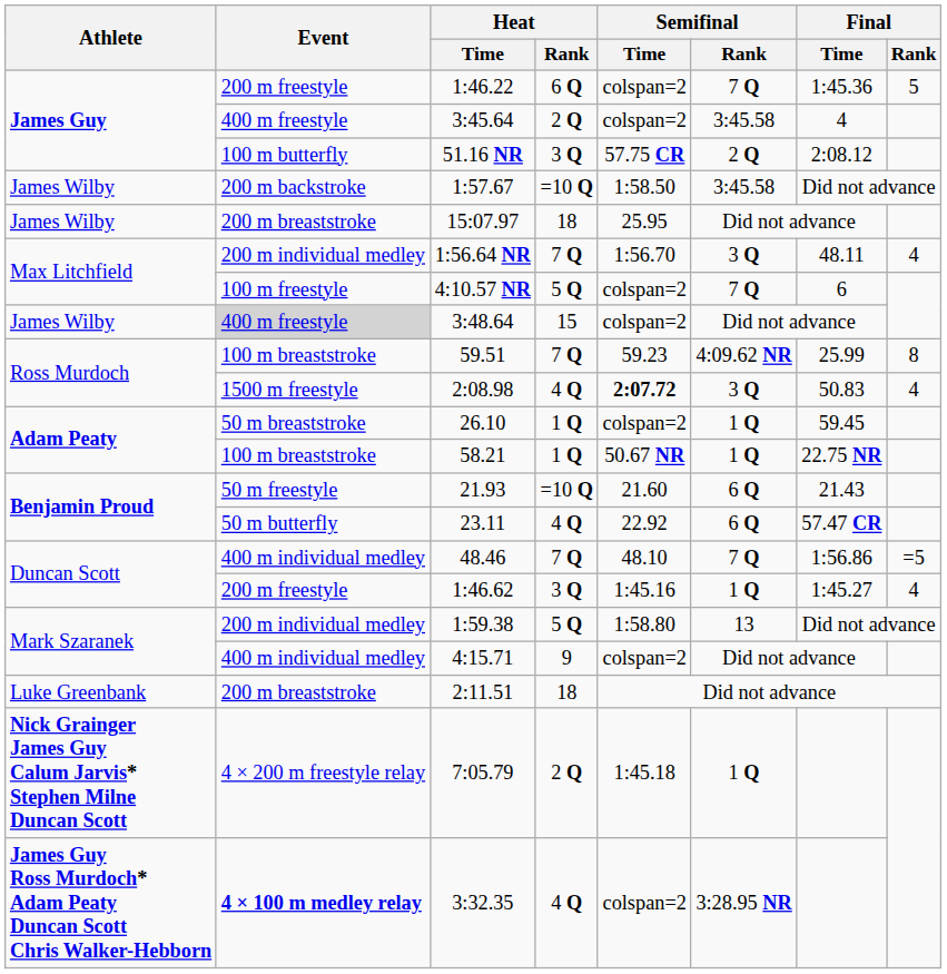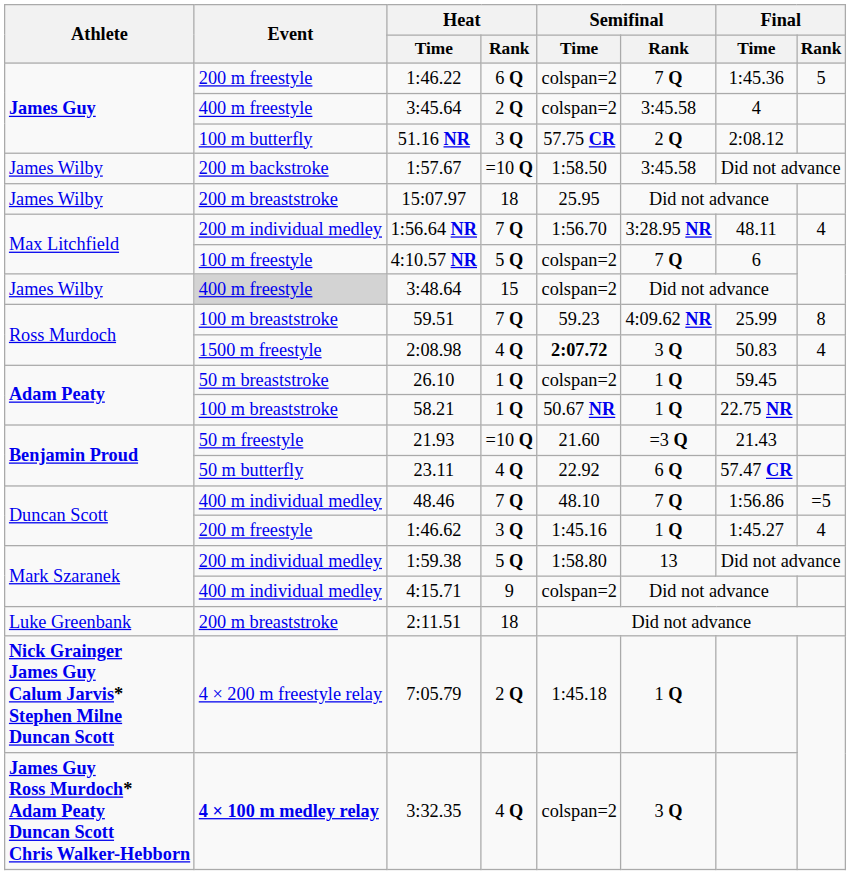1:56.64 NR | Semifinal / Rank: 3 Q -> 3:28.95 NR
21.93 | Semifinal / Rank: 6 Q -> =3 Q
3:32.35 | Semifinal / Rank: 3:28.95 NR -> 3 Q
